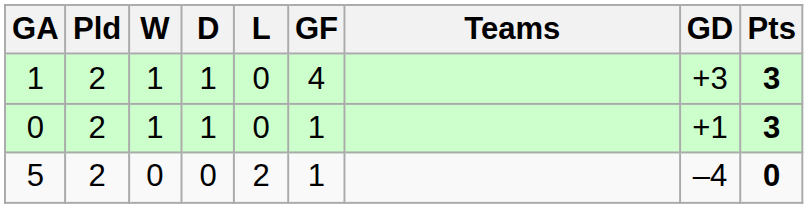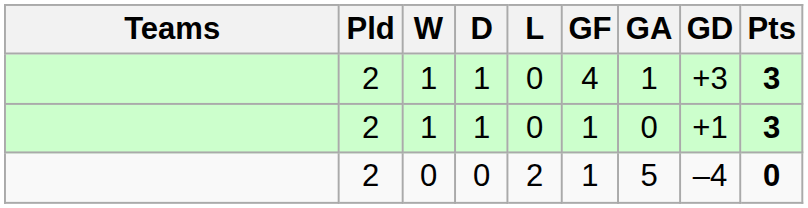columns swapped: Teams <-> GA
